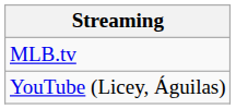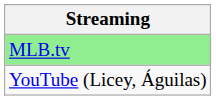row 2 | column 1: no background -> lightgreen background
